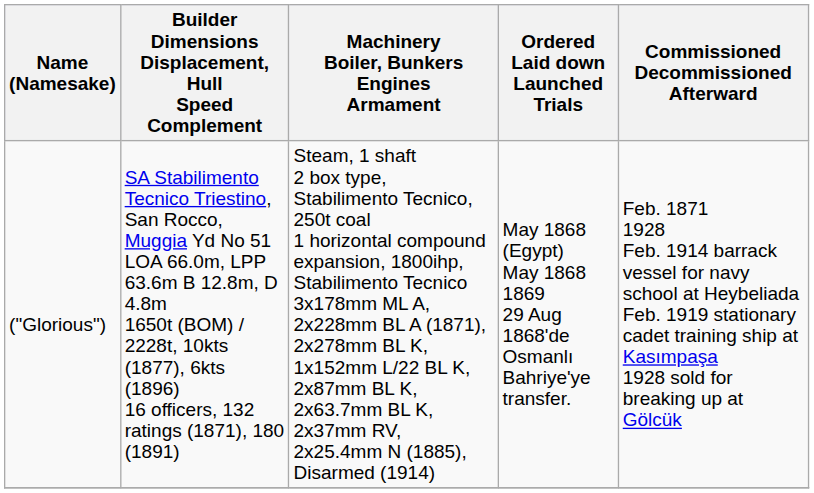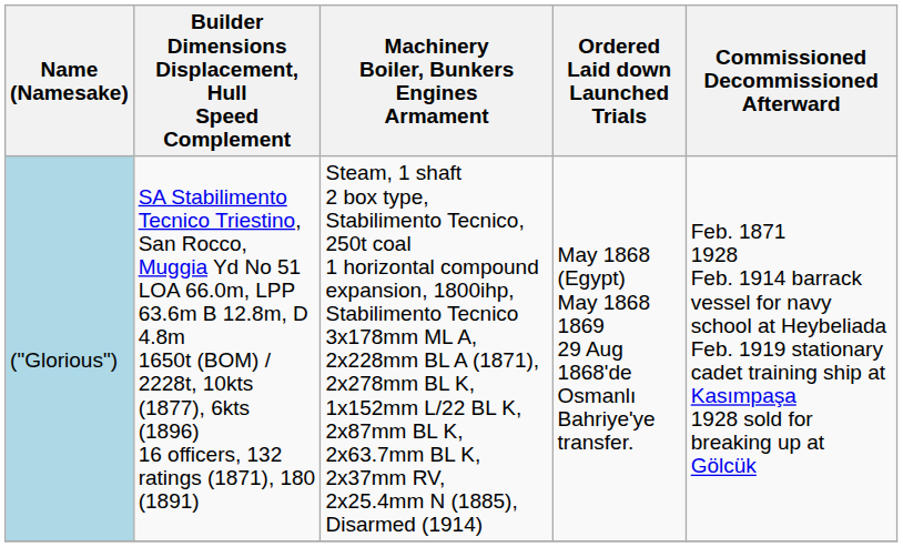("Glorious") | Name (Namesake): no background -> lightblue background
